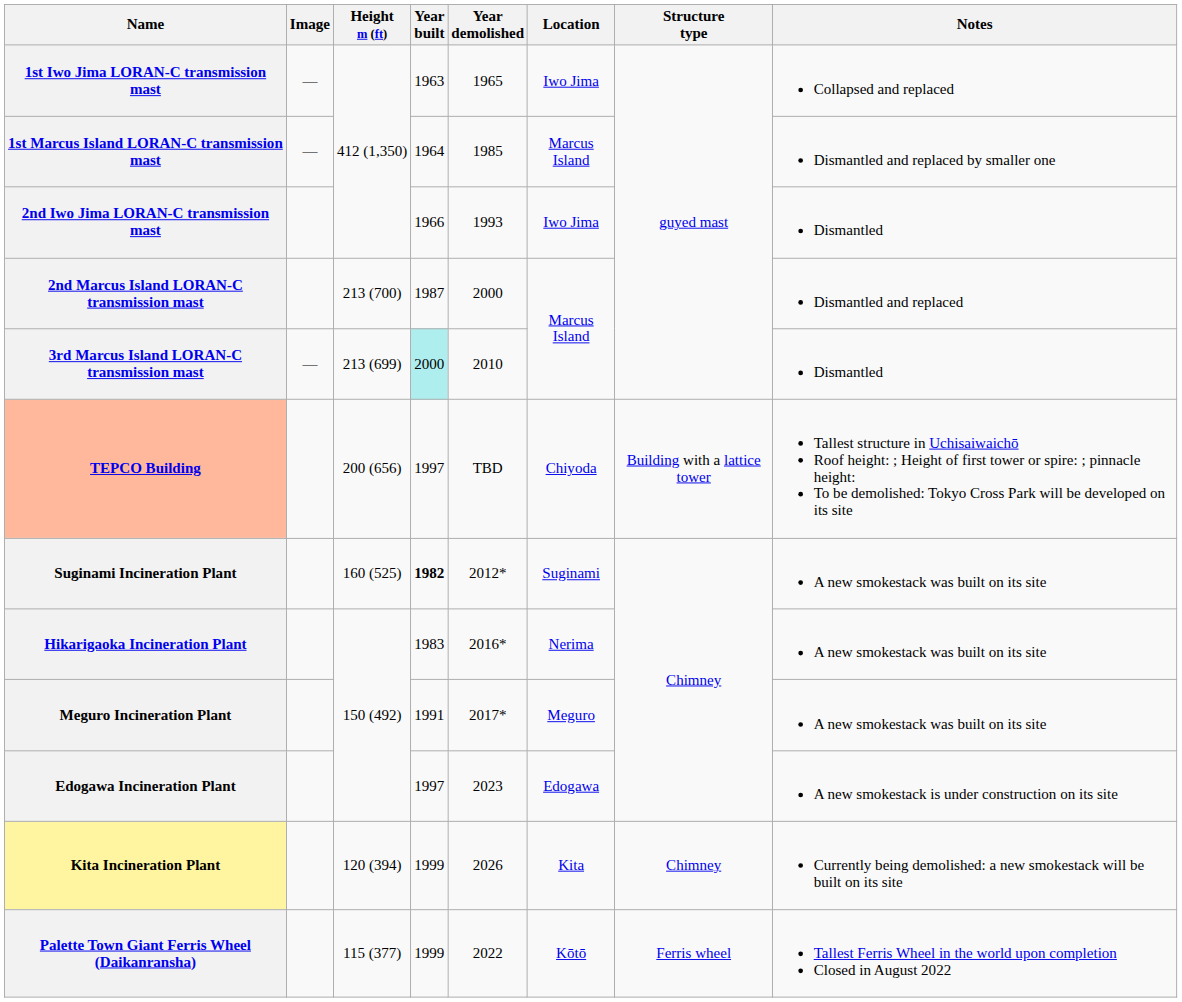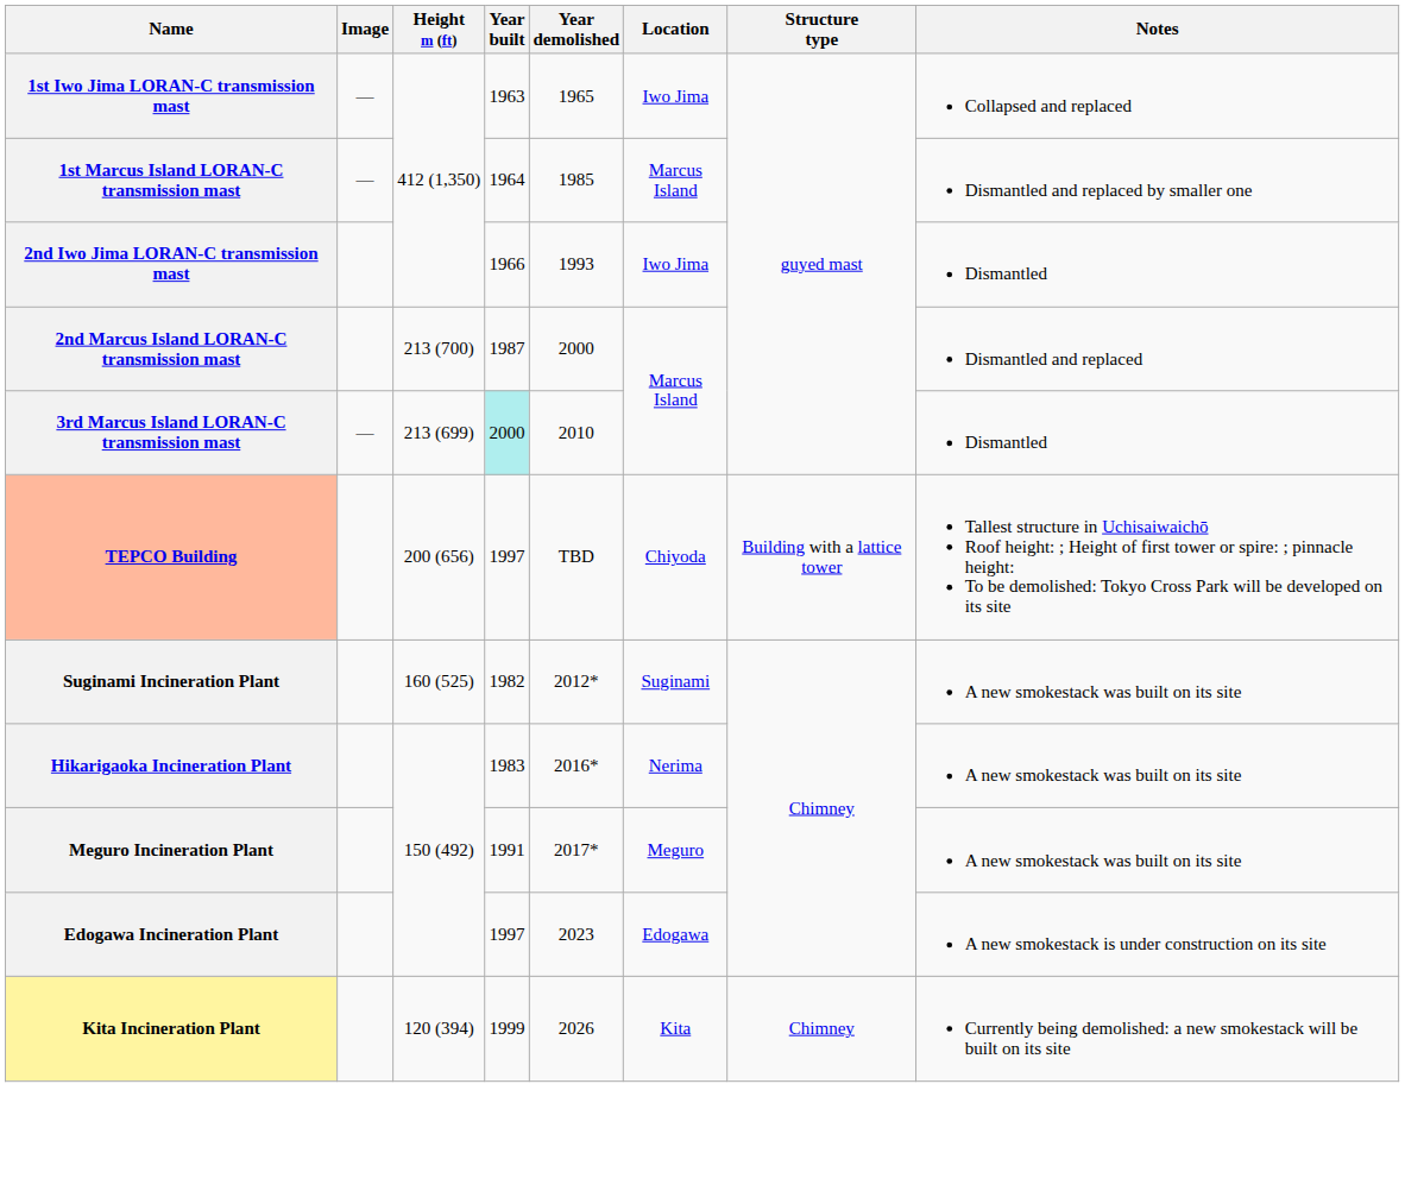Suginami Incineration Plant | Year built: bold -> normal
- row: Palette Town Giant Ferris Wheel (Daikanransha) | 115 (377) | 1999 | 2022 | Kōtō | Ferris wheel | Tallest Ferris Wheel in the world upon completion Closed in August 2022
